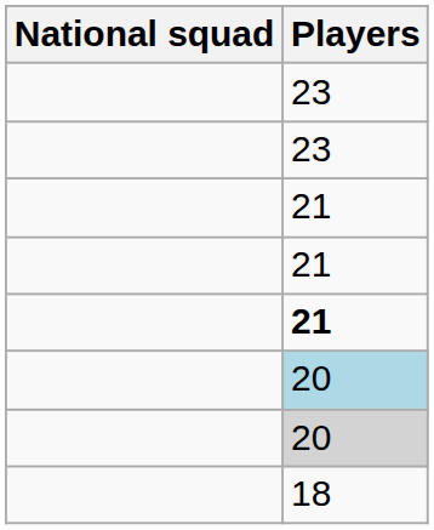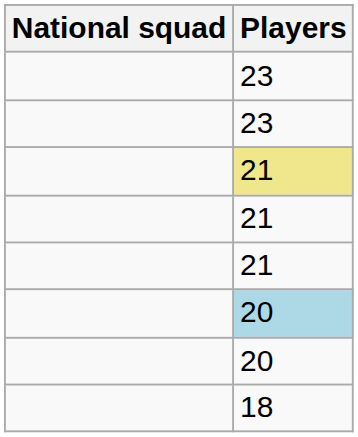row 4 | Players: no background -> khaki background
row 6 | Players: bold -> normal
row 8 | Players: lightgrey background -> no background
